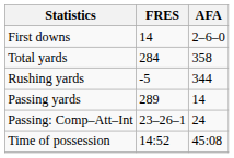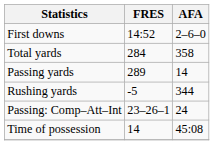First downs | FRES: 14 -> 14:52
rows swapped: Rushing yards <-> Passing yards
Time of possession | FRES: 14:52 -> 14
